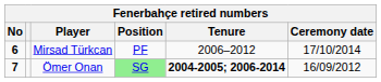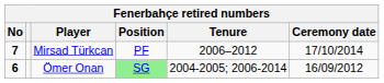Mirsad Türkcan | No: 6 -> 7
Ömer Onan | No: 7 -> 6
Ömer Onan | Tenure: bold -> normal
